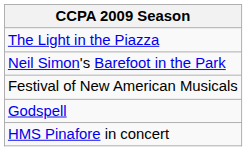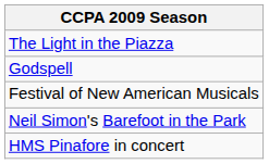row 3 | column 1: Neil Simon's Barefoot in the Park -> Godspell
row 5 | column 1: Godspell -> Neil Simon's Barefoot in the Park
